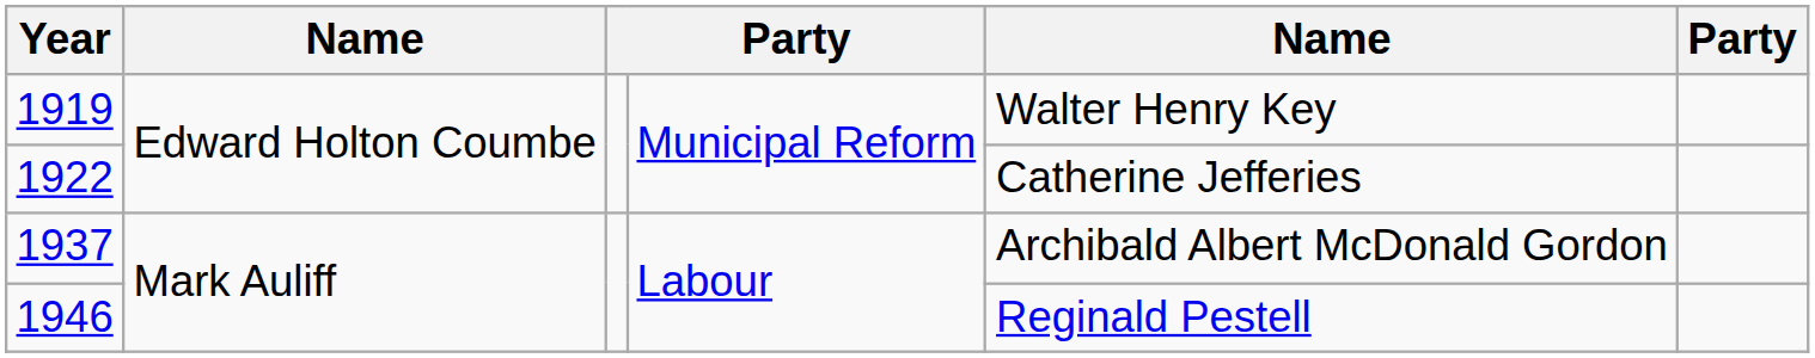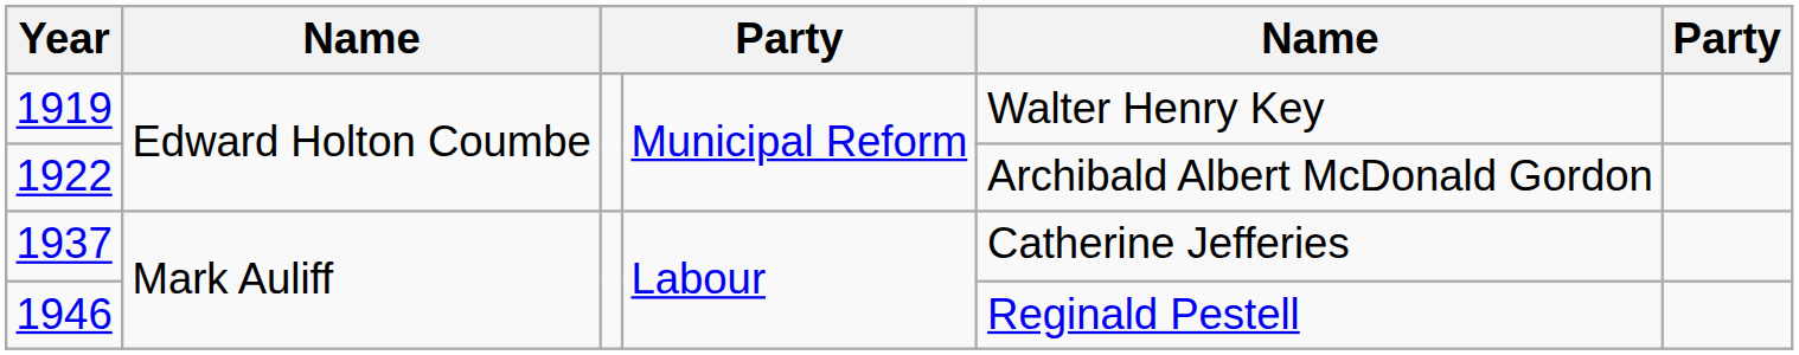1922 | column 5: Catherine Jefferies -> Archibald Albert McDonald Gordon
1937 | column 5: Archibald Albert McDonald Gordon -> Catherine Jefferies
